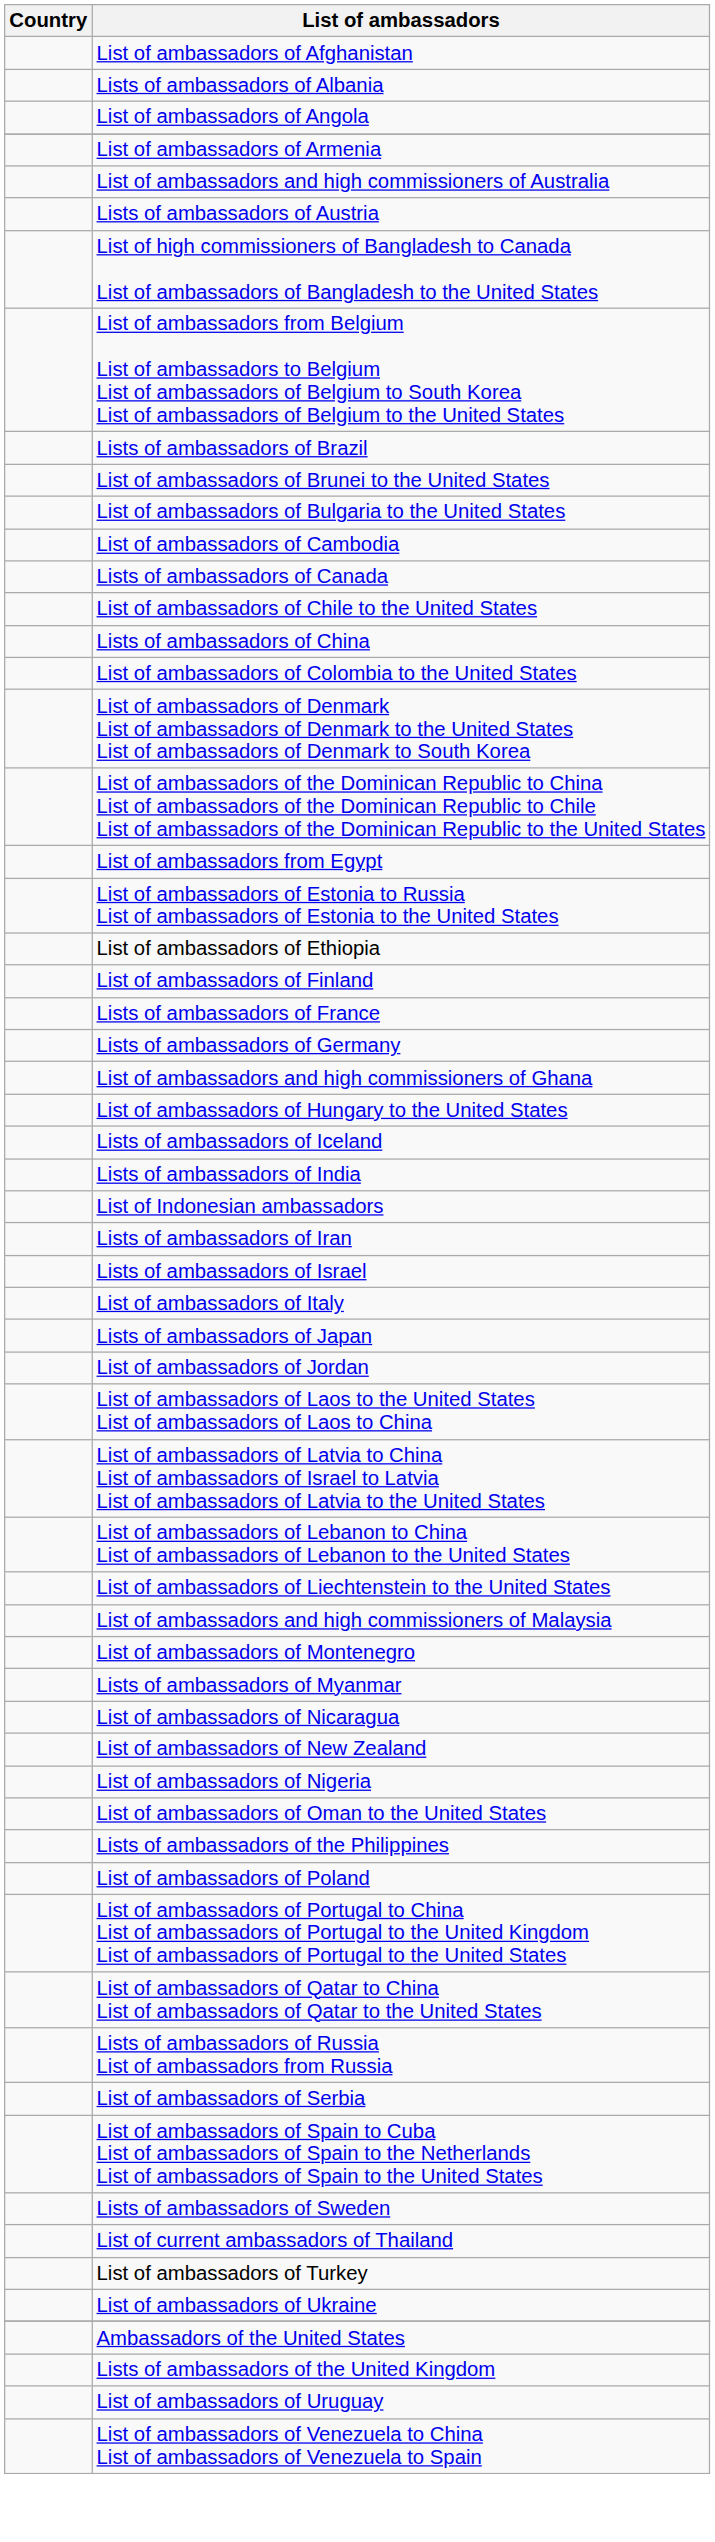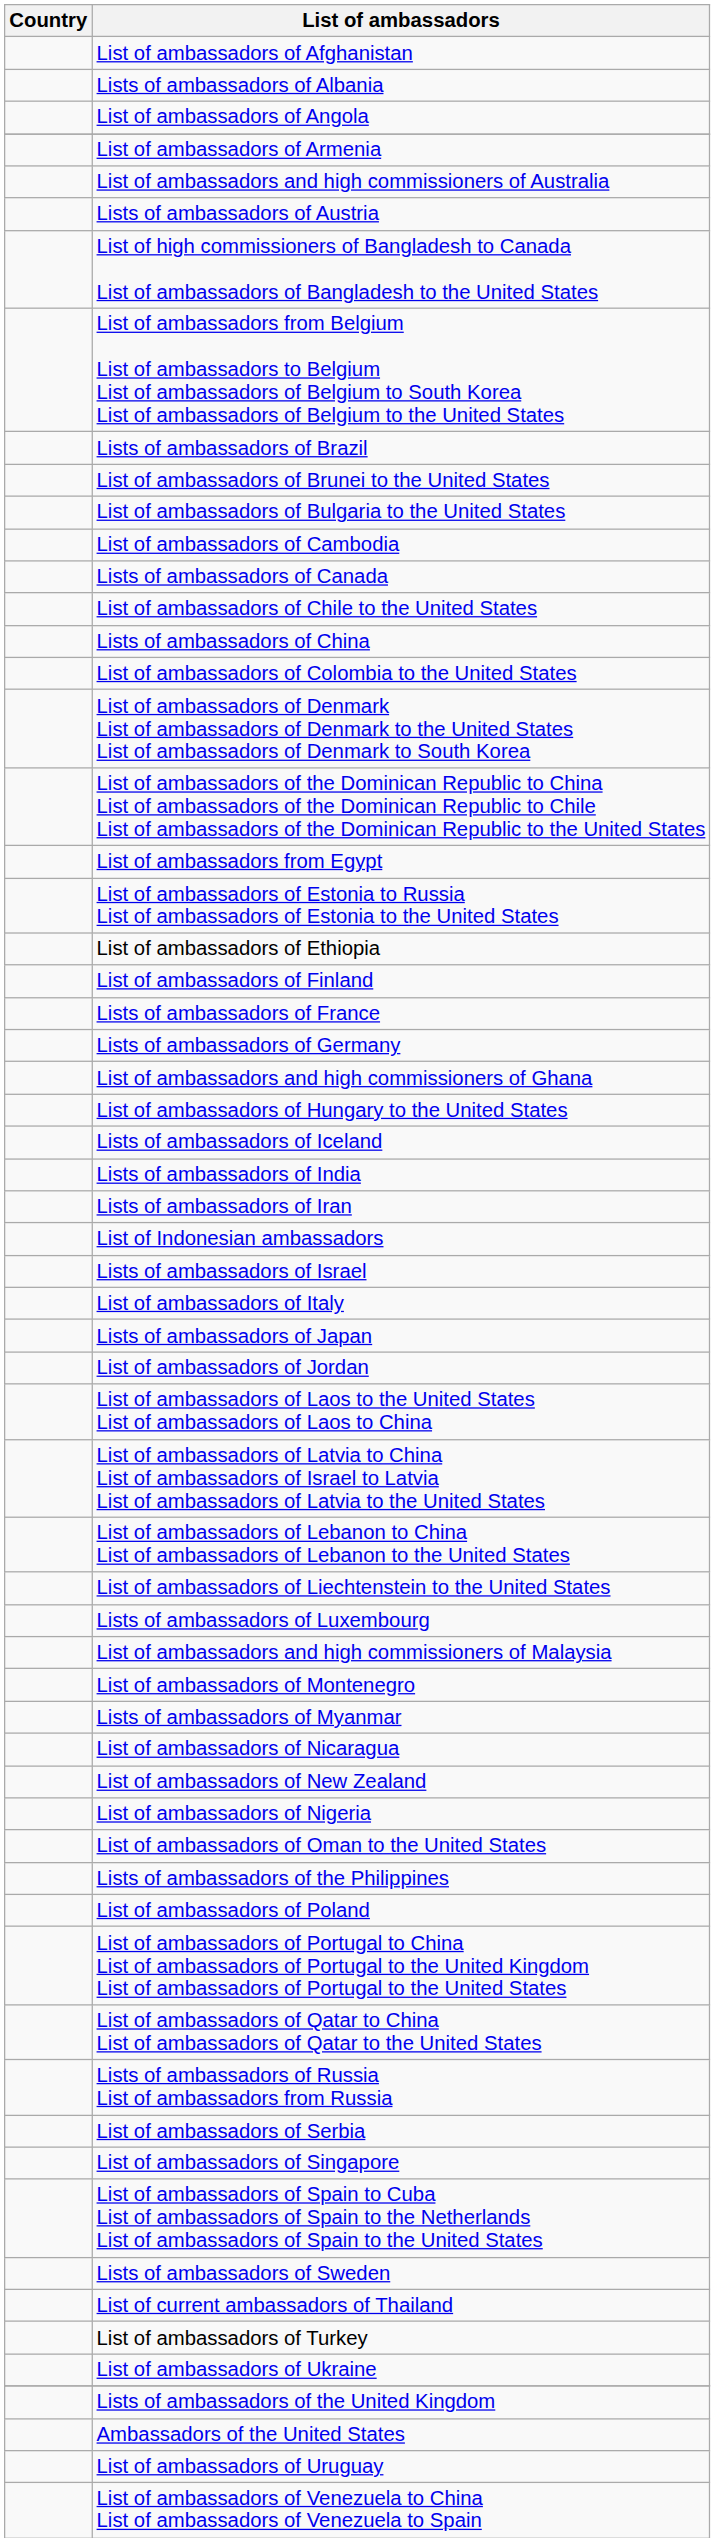rows swapped: List of Indonesian ambassadors <-> Lists of ambassadors of Iran
+ row: Lists of ambassadors of Luxembourg
+ row: List of ambassadors of Singapore
rows swapped: Lists of ambassadors of the United Kingdom <-> Ambassadors of the United States
